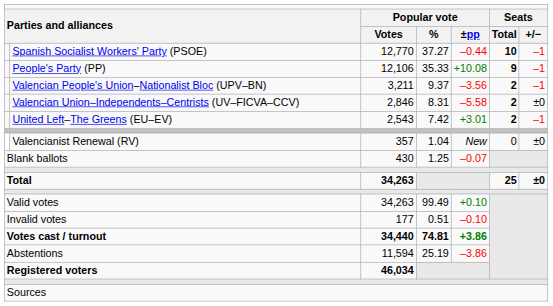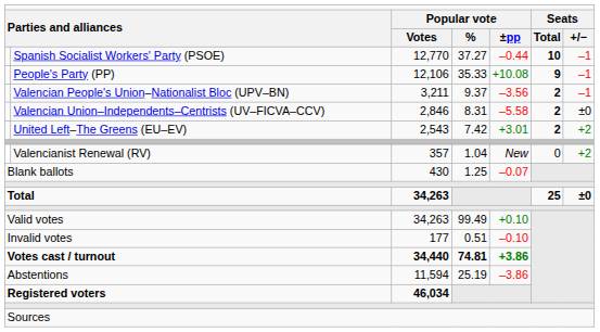United Left–The Greens (EU–EV) | column 7: –1 -> +2
Valencianist Renewal (RV) | column 7: ±0 -> +2
